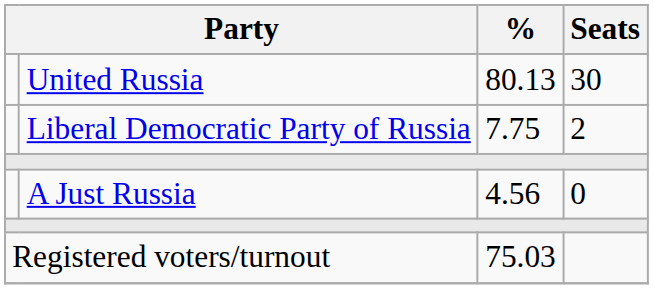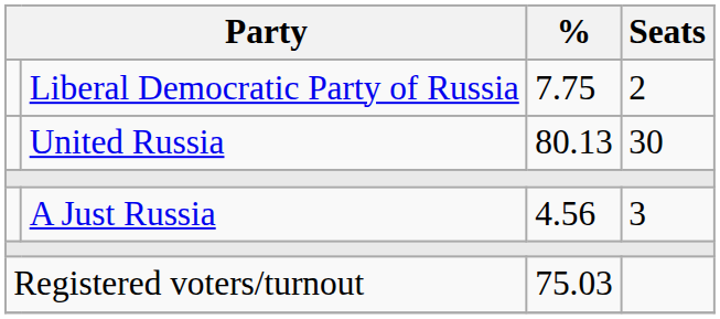rows swapped: United Russia <-> Liberal Democratic Party of Russia
A Just Russia | Seats: 0 -> 3
